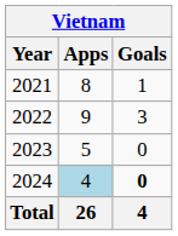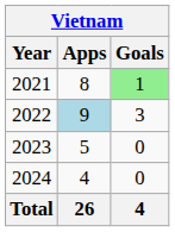2021 | Goals: no background -> lightgreen background
2022 | Apps: no background -> lightblue background
2024 | Apps: lightblue background -> no background
2024 | Goals: bold -> normal
